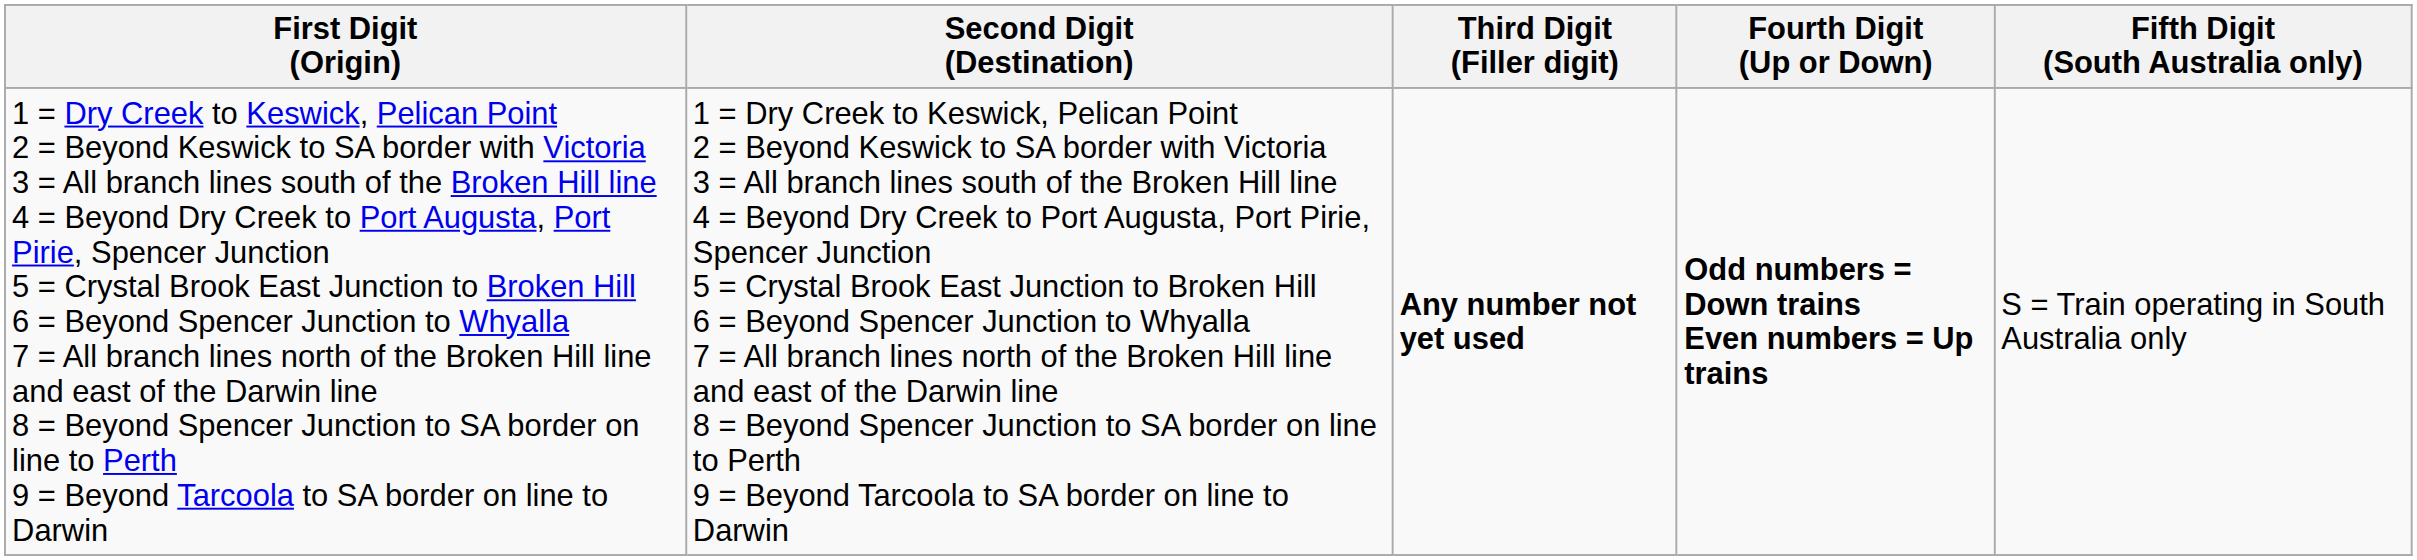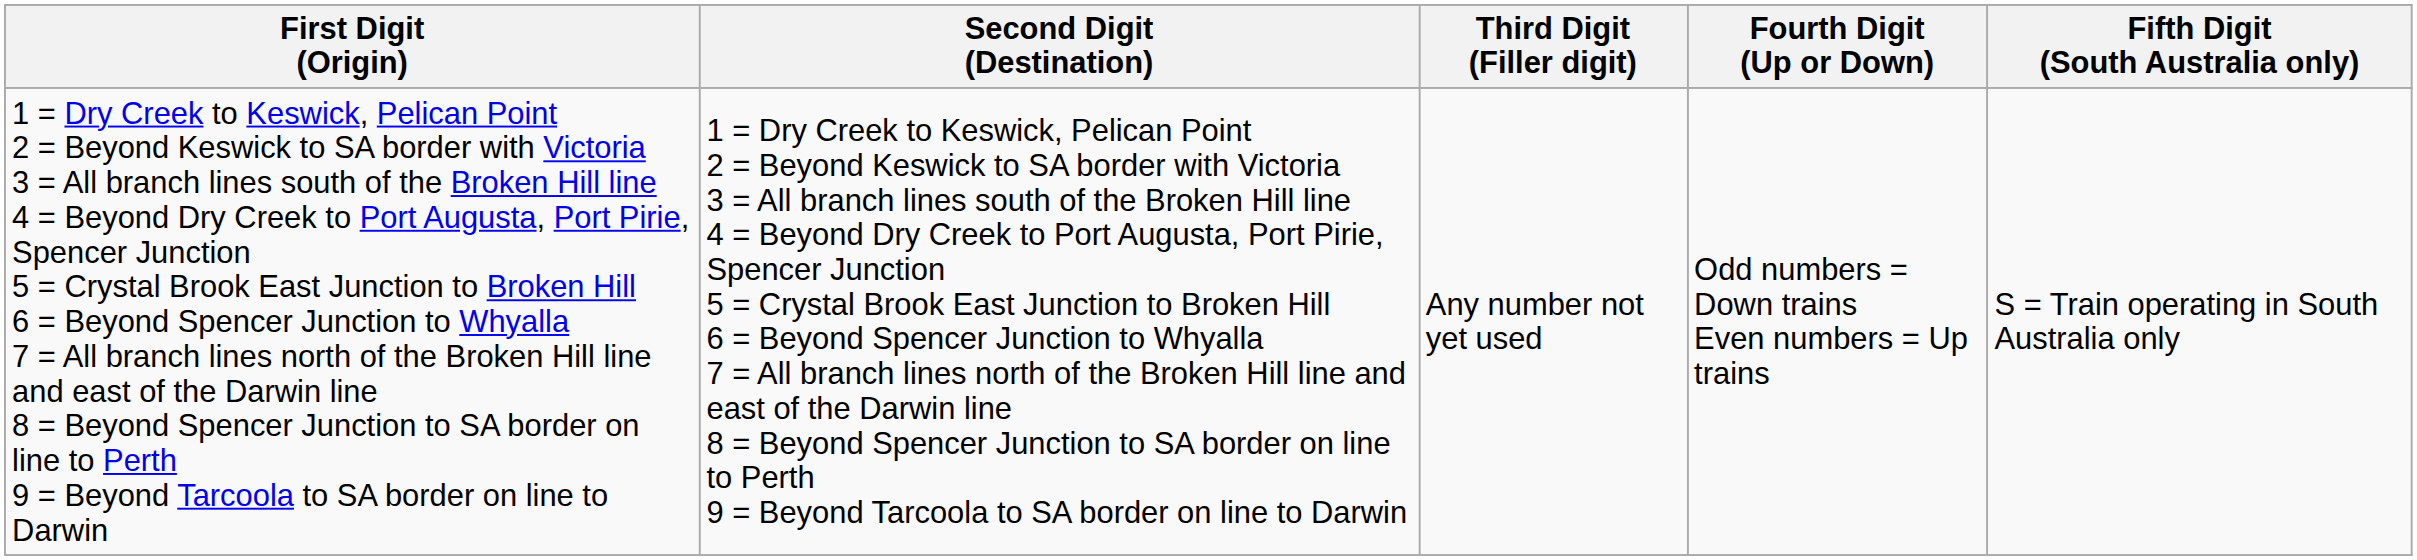row 2 | Third Digit (Filler digit): bold -> normal
row 2 | Fourth Digit (Up or Down): bold -> normal
